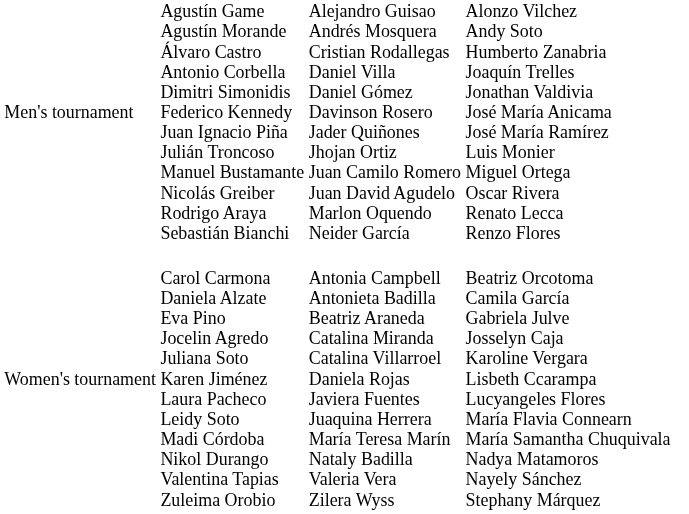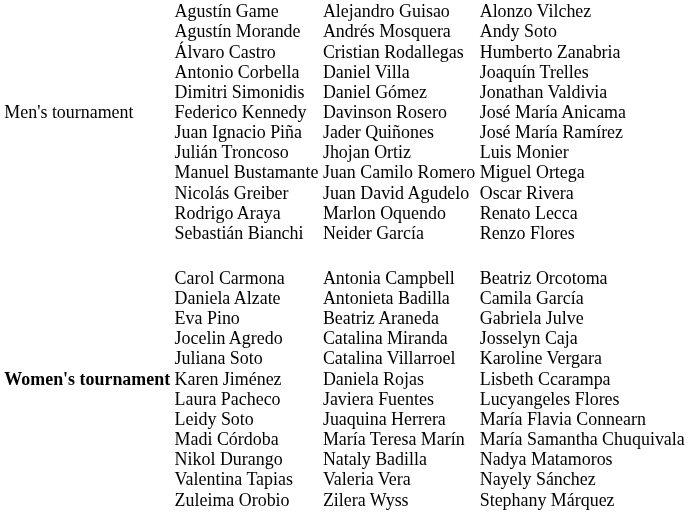Women's tournament | column 1: normal -> bold
